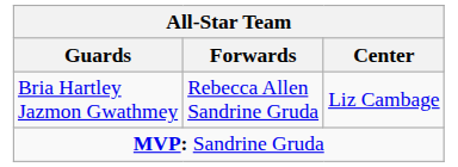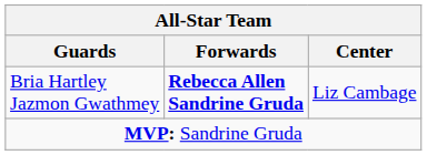Bria Hartley Jazmon Gwathmey | Forwards: normal -> bold
